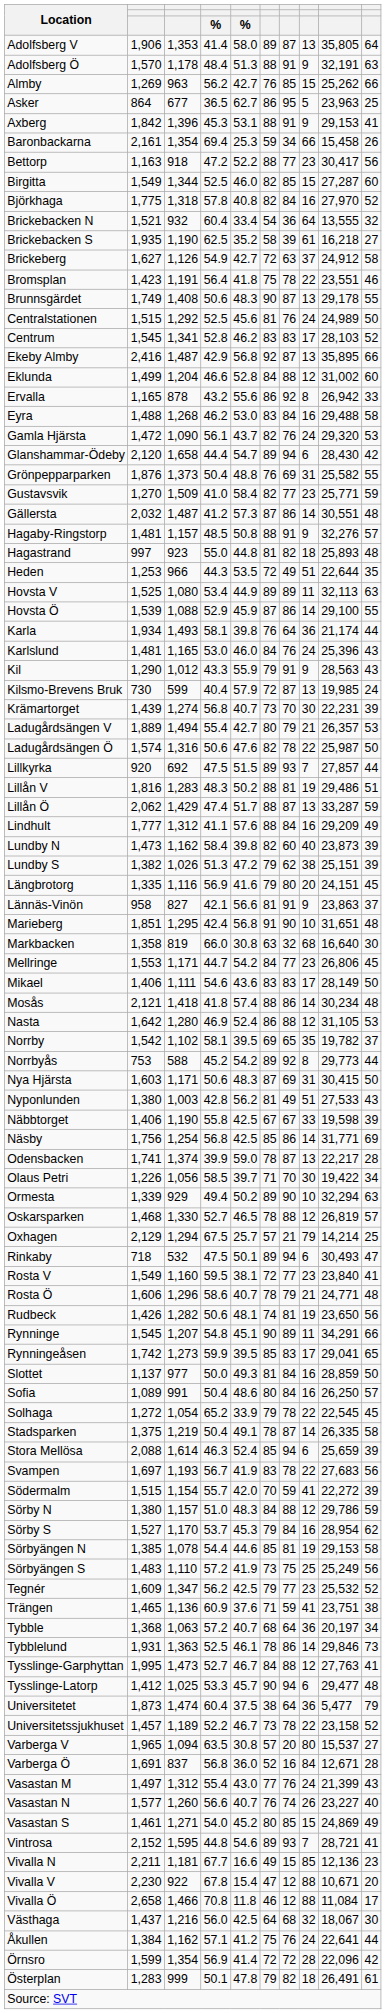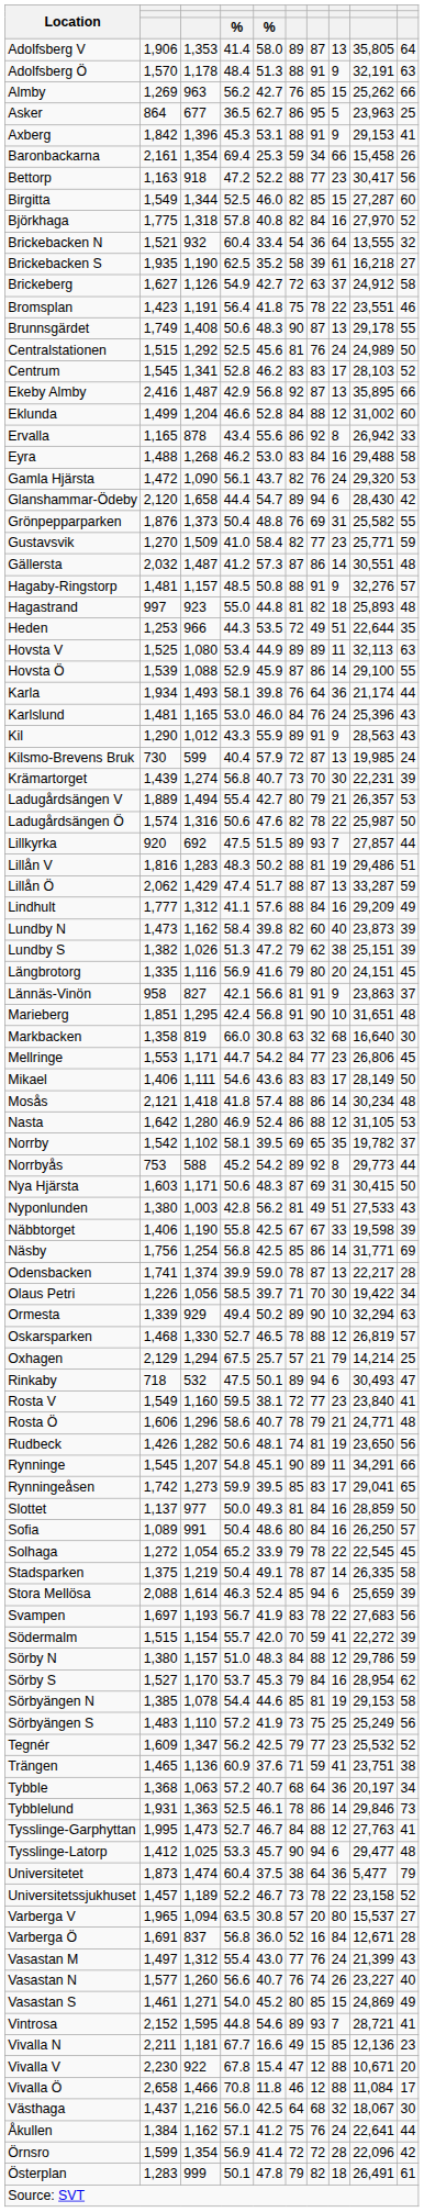Ervalla | column 4: 43.2 -> 43.4
Kil | column 6: 79 -> 89
